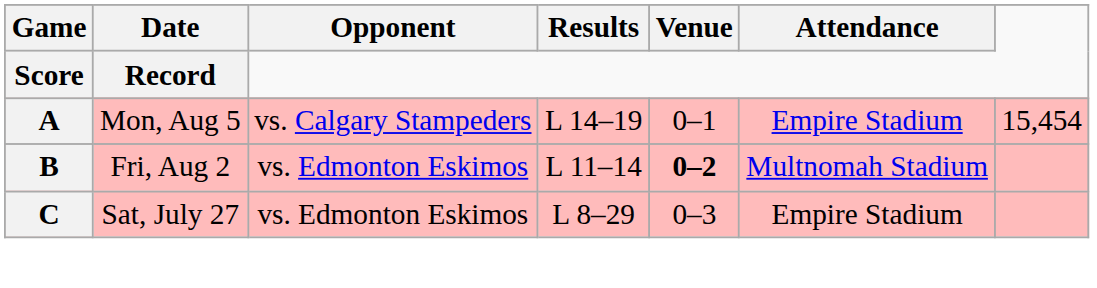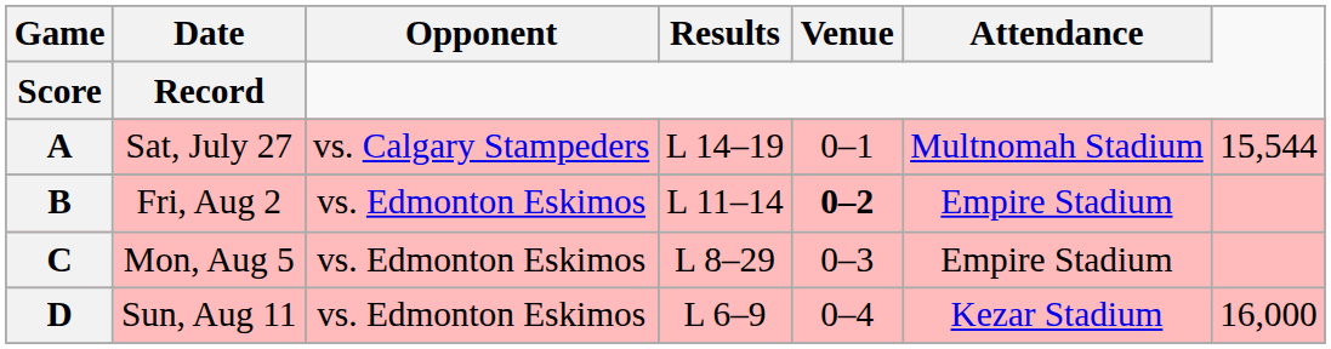A | Date / Record: Mon, Aug 5 -> Sat, July 27
A | Attendance: Empire Stadium -> Multnomah Stadium
A | column 7: 15,454 -> 15,544
B | Attendance: Multnomah Stadium -> Empire Stadium
C | Date / Record: Sat, July 27 -> Mon, Aug 5
+ row: D | Sun, Aug 11 | vs. Edmonton Eskimos | L 6–9 | 0–4 | Kezar Stadium | 16,000
